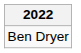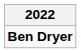row 2 | column 1: normal -> bold
